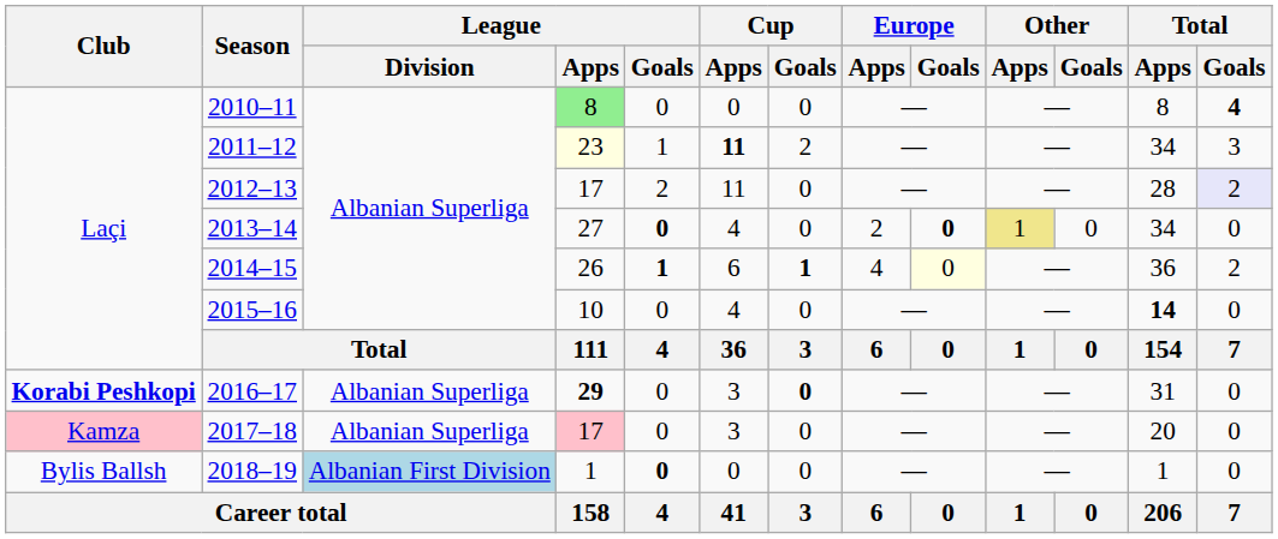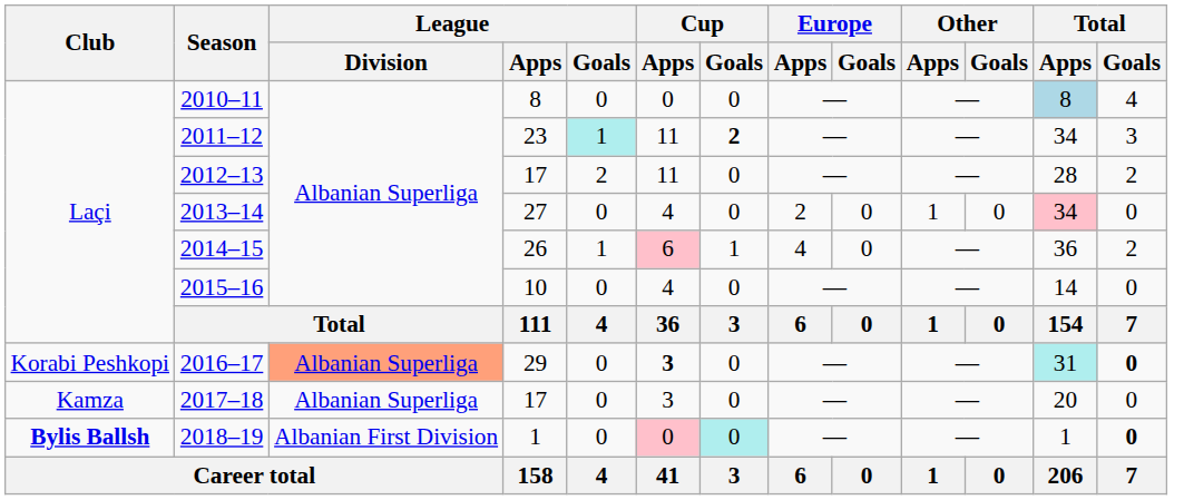2010–11 | League / Apps: lightgreen background -> no background
2010–11 | Total / Apps: no background -> lightblue background
2010–11 | Total / Goals: bold -> normal
2011–12 | League / Apps: lightyellow background -> no background
2011–12 | League / Goals: no background -> paleturquoise background
2011–12 | Cup / Apps: bold -> normal
2011–12 | Cup / Goals: normal -> bold
2012–13 | Total / Goals: lavender background -> no background
2013–14 | League / Goals: bold -> normal
2013–14 | Europe / Goals: bold -> normal
2013–14 | Other / Apps: khaki background -> no background
2013–14 | Total / Apps: no background -> pink background
2014–15 | League / Goals: bold -> normal
2014–15 | Cup / Apps: no background -> pink background
2014–15 | Cup / Goals: bold -> normal
2014–15 | Europe / Goals: lightyellow background -> no background
2015–16 | Total / Apps: bold -> normal
2016–17 | Club: bold -> normal
2016–17 | League / Division: no background -> lightsalmon background
2016–17 | League / Apps: bold -> normal
2016–17 | Cup / Apps: normal -> bold
2016–17 | Cup / Goals: bold -> normal
2016–17 | Total / Apps: no background -> paleturquoise background
2016–17 | Total / Goals: normal -> bold
2017–18 | Club: pink background -> no background
2017–18 | League / Apps: pink background -> no background
2018–19 | Club: normal -> bold
2018–19 | League / Division: lightblue background -> no background
2018–19 | League / Goals: bold -> normal
2018–19 | Cup / Apps: no background -> pink background
2018–19 | Cup / Goals: no background -> paleturquoise background
2018–19 | Total / Goals: normal -> bold
